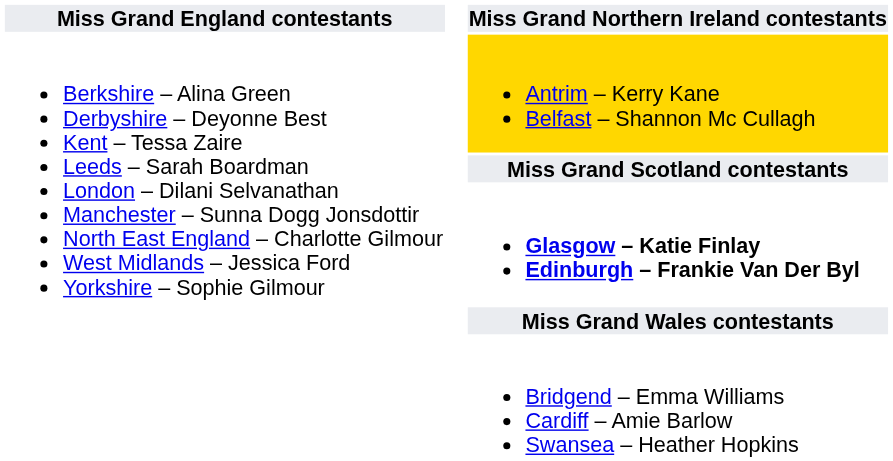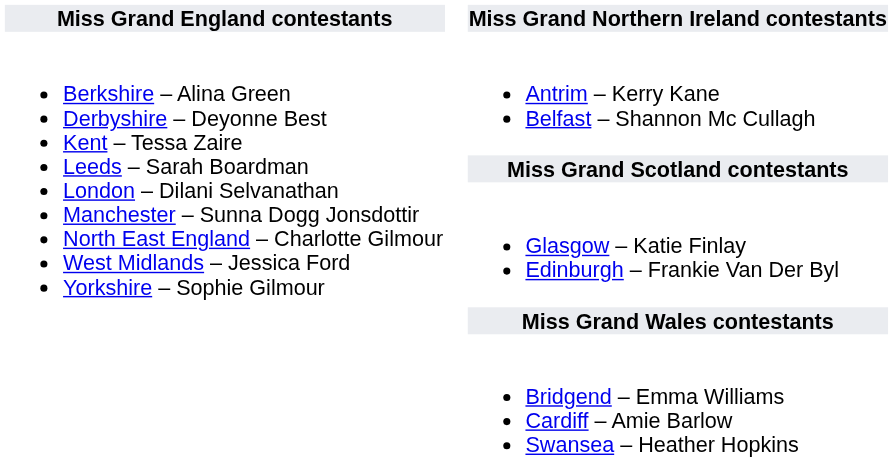Antrim – Kerry Kane Belfast – Shannon Mc Cullagh | Miss Grand Northern Ireland contestants: gold background -> no background
Glasgow – Katie Finlay Edinburgh – Frankie Van Der Byl | Miss Grand Northern Ireland contestants: bold -> normal
